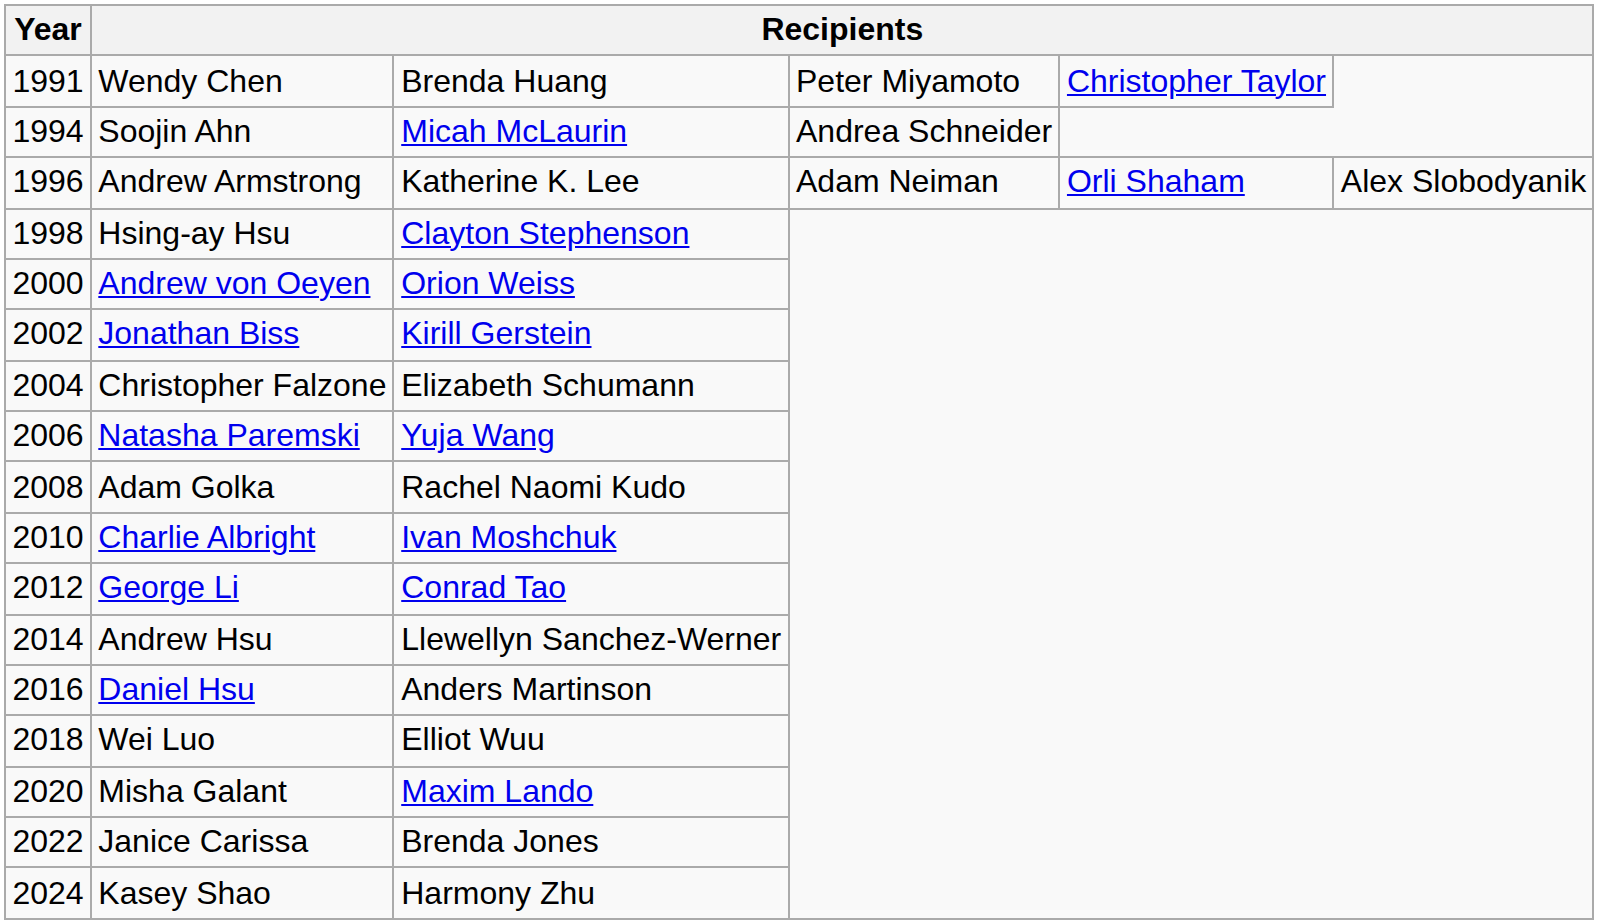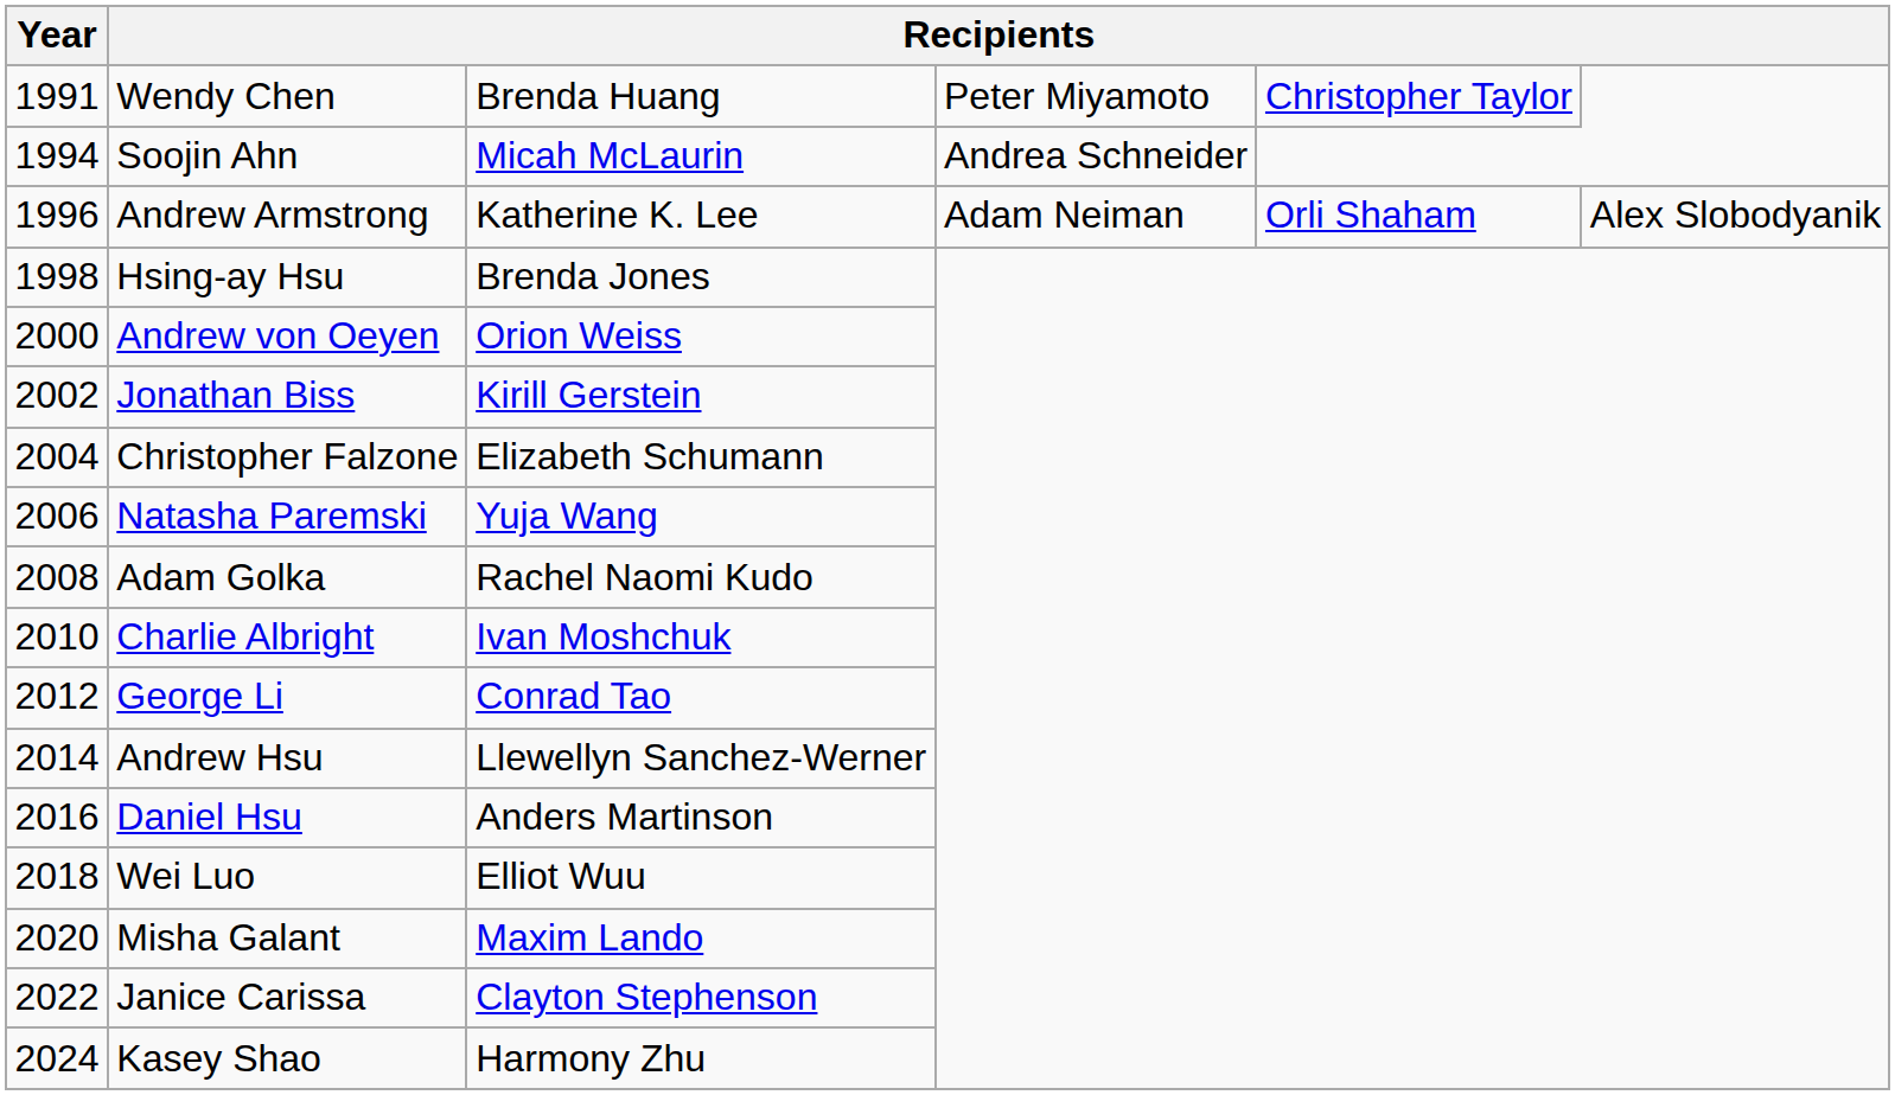Hsing-ay Hsu | column 3: Clayton Stephenson -> Brenda Jones
Janice Carissa | column 3: Brenda Jones -> Clayton Stephenson
